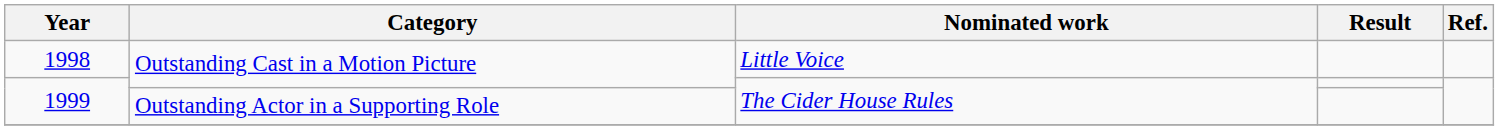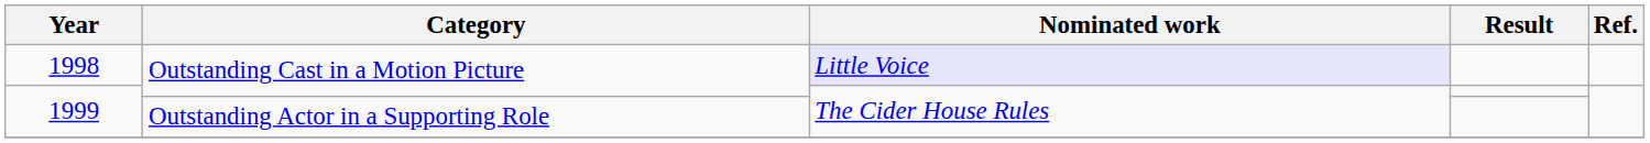1998 | Nominated work: no background -> lavender background
